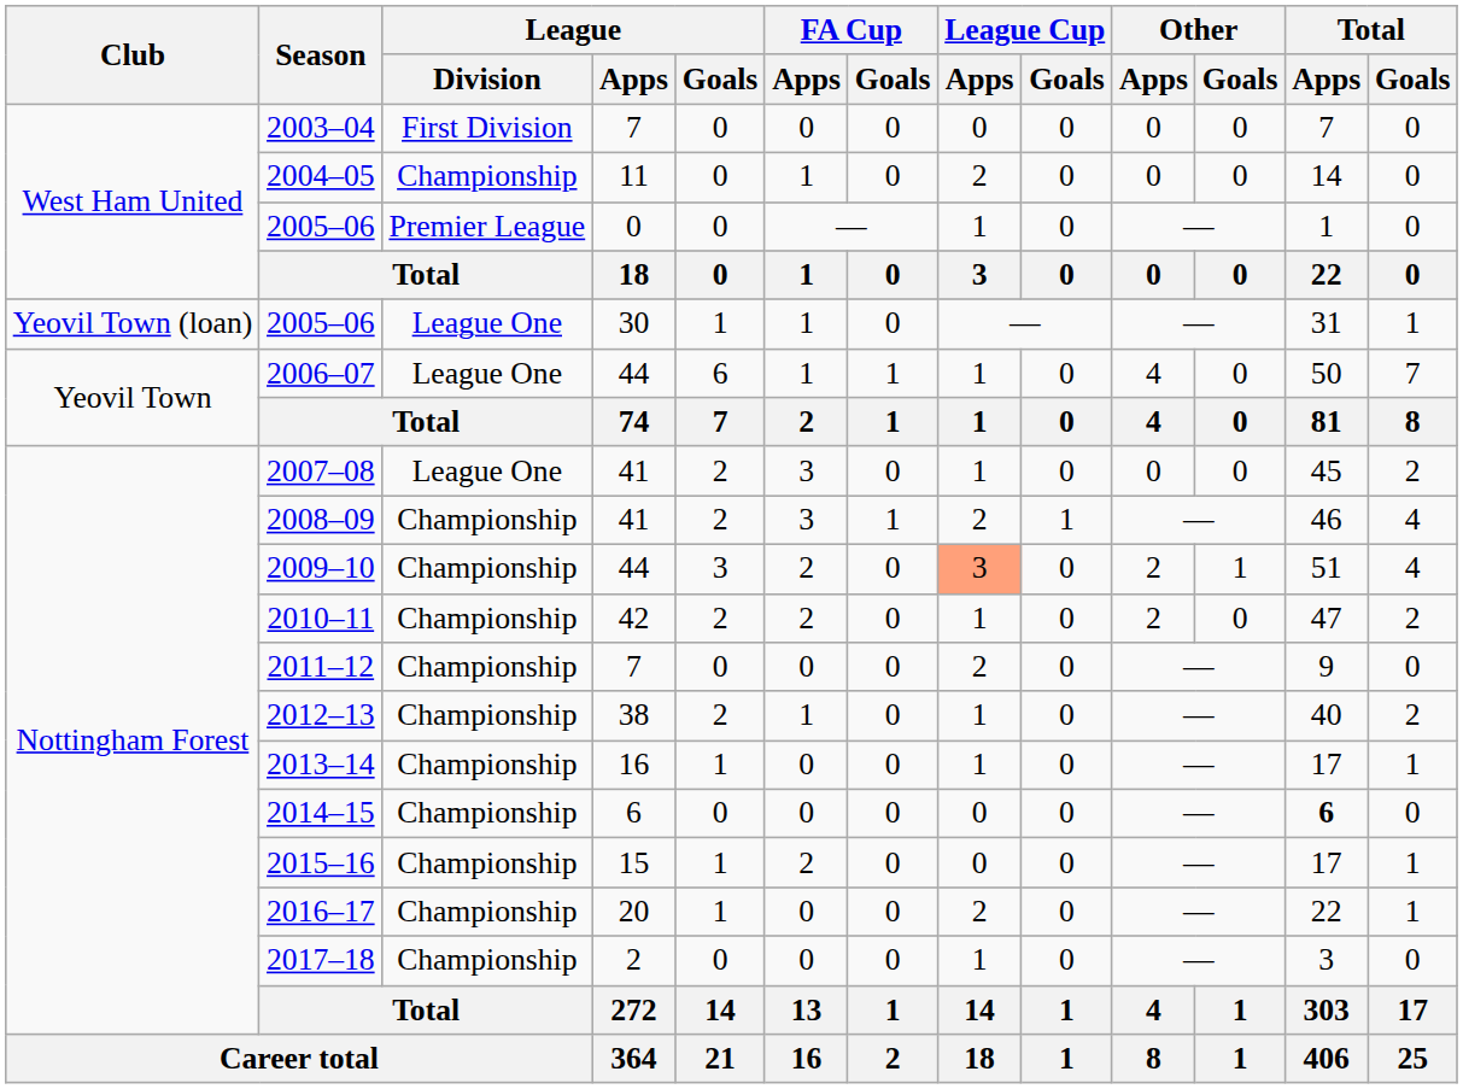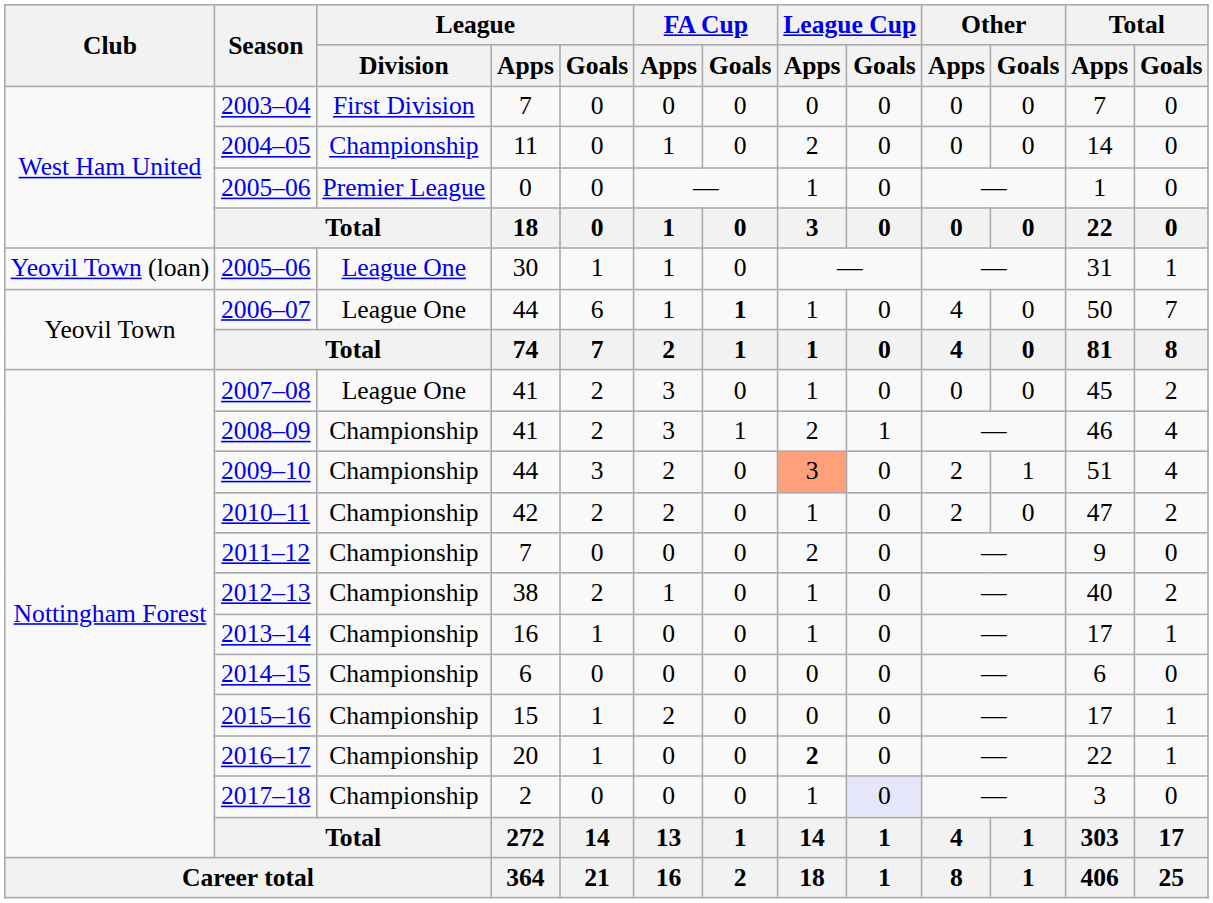2006–07 | FA Cup / Goals: normal -> bold
2014–15 | Total / Apps: bold -> normal
2016–17 | League Cup / Apps: normal -> bold
2017–18 | League Cup / Goals: no background -> lavender background
